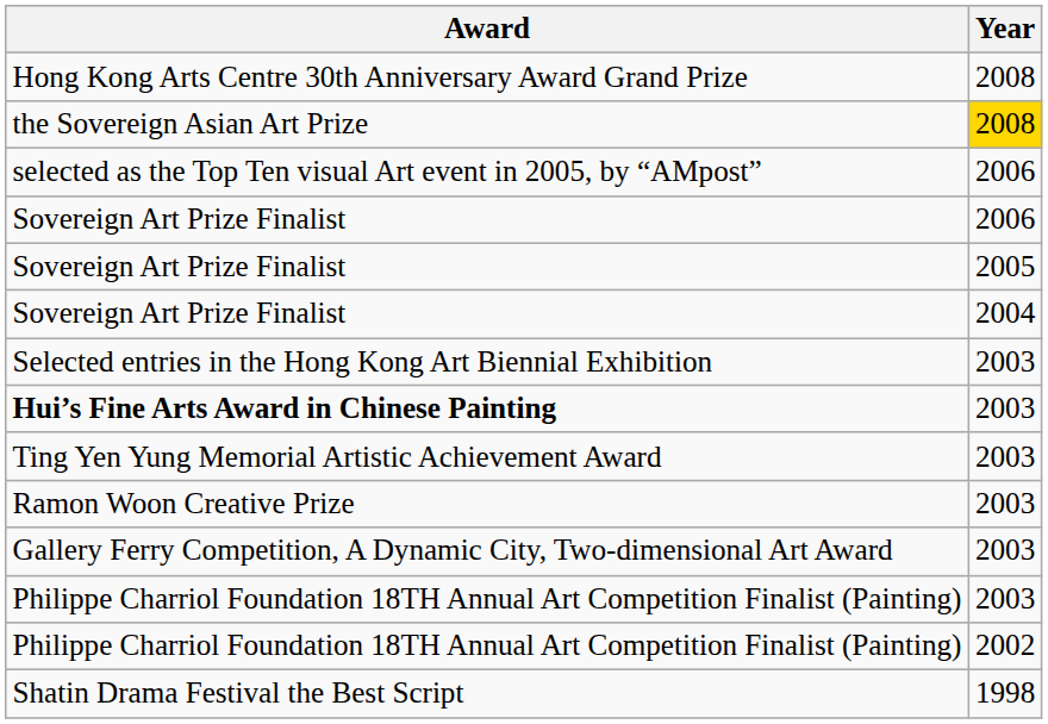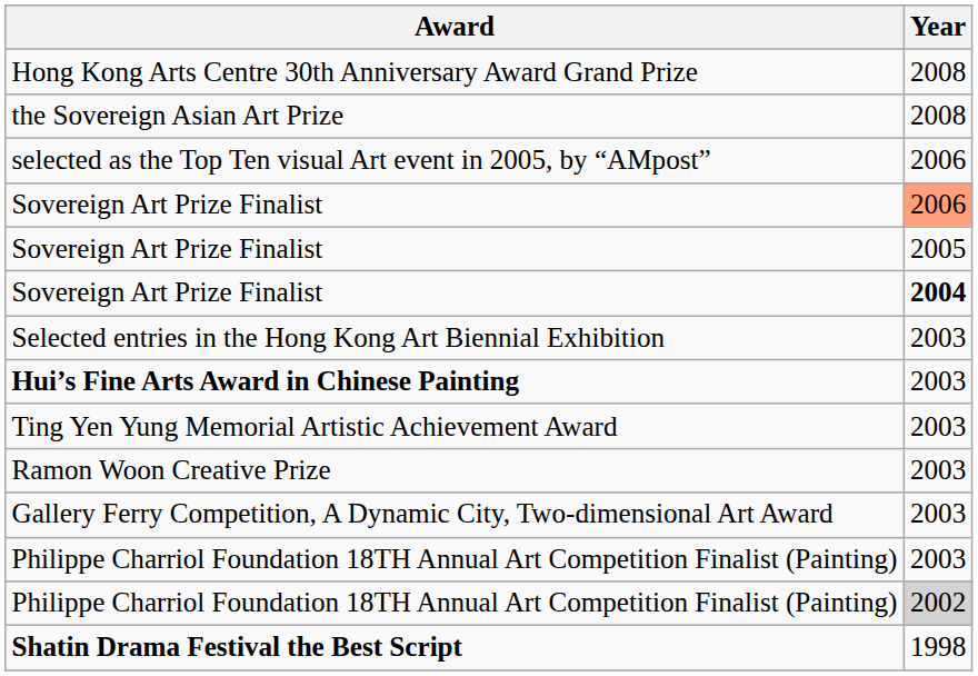row 3 | Year: gold background -> no background
row 5 | Year: no background -> lightsalmon background
row 7 | Year: normal -> bold
row 14 | Year: no background -> lightgrey background
row 15 | Award: normal -> bold
